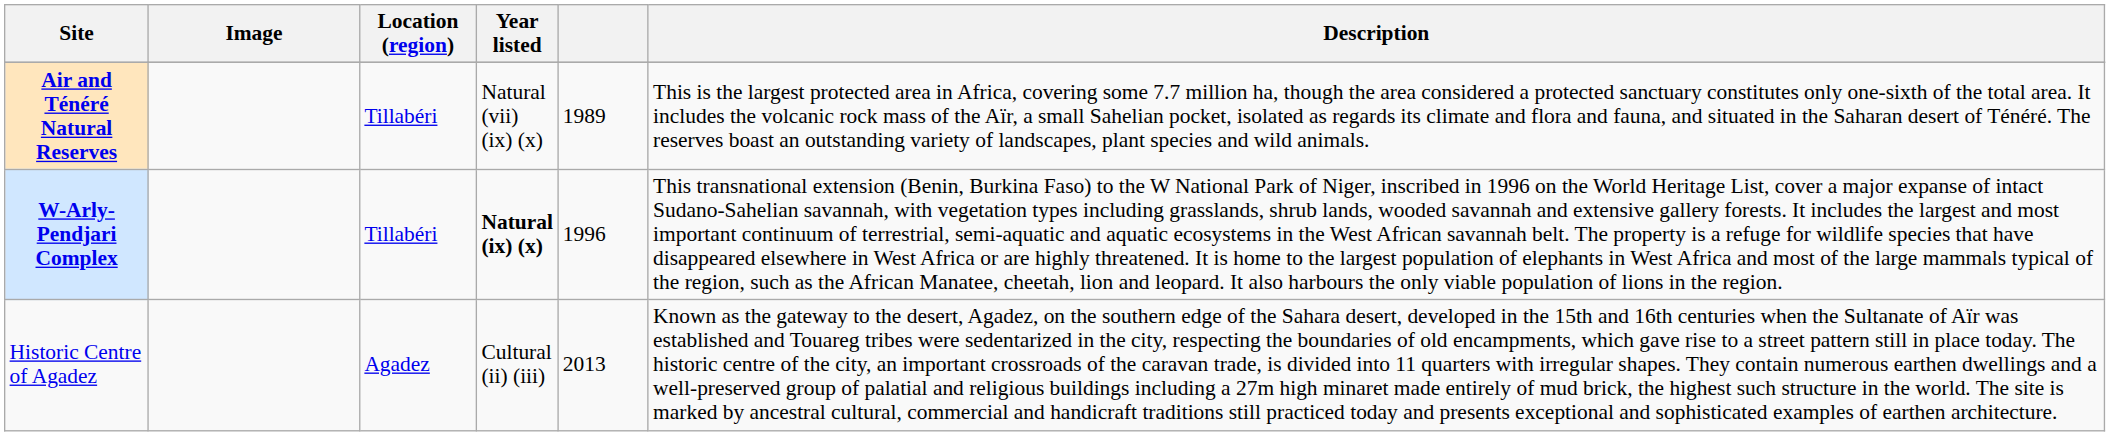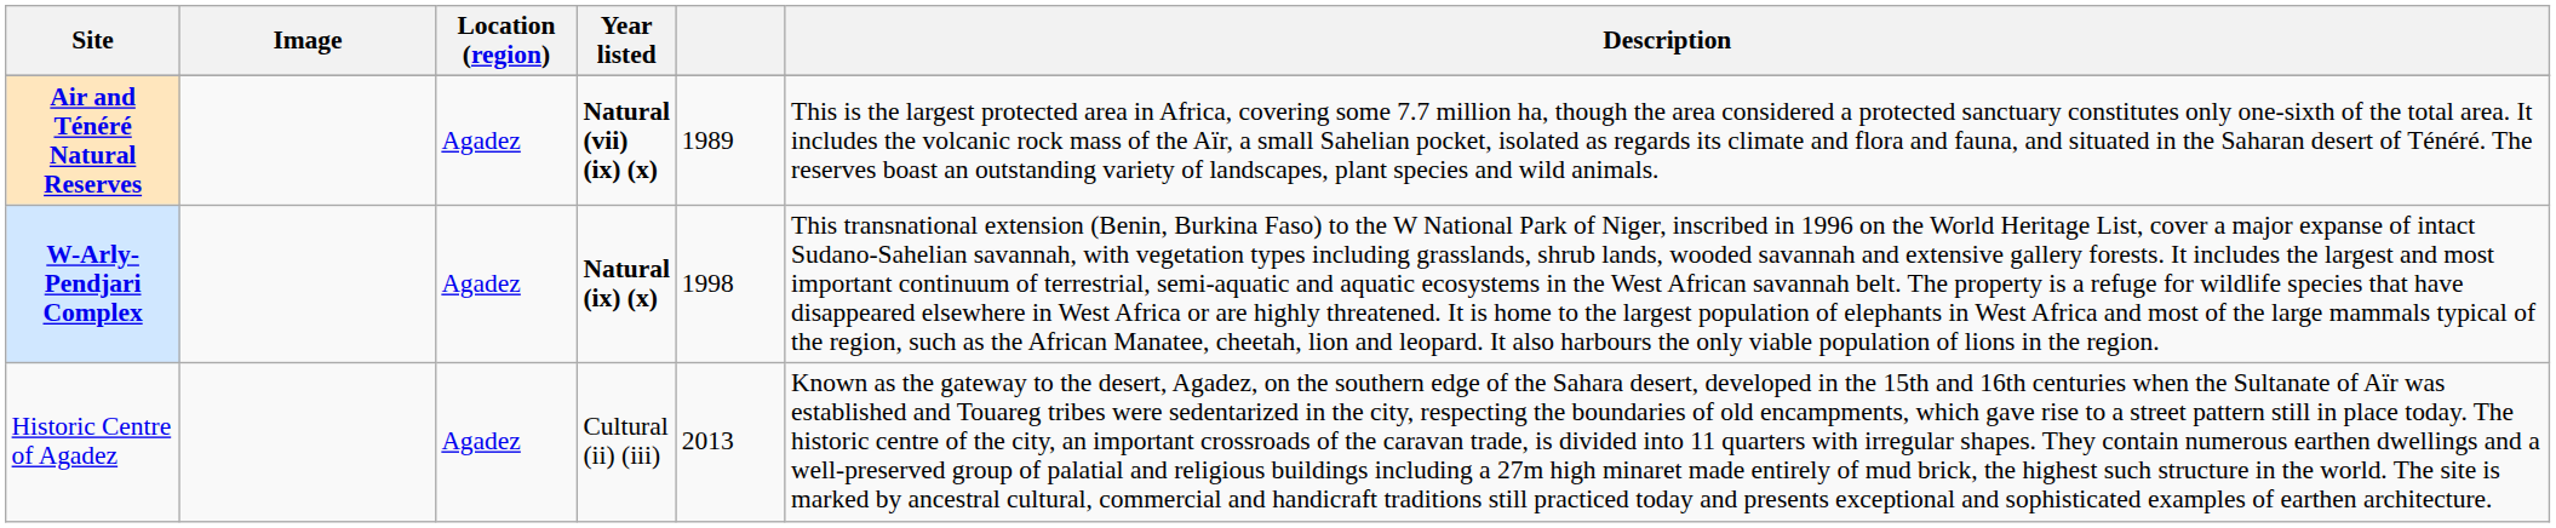Air and Ténéré Natural Reserves | Location (region): Tillabéri -> Agadez
Air and Ténéré Natural Reserves | Year listed: normal -> bold
W-Arly-Pendjari Complex | Location (region): Tillabéri -> Agadez
W-Arly-Pendjari Complex | column 5: 1996 -> 1998
